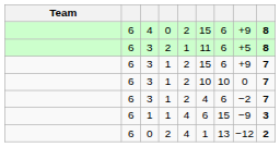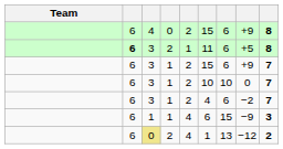row 3 | column 2: normal -> bold
row 8 | column 3: no background -> khaki background
